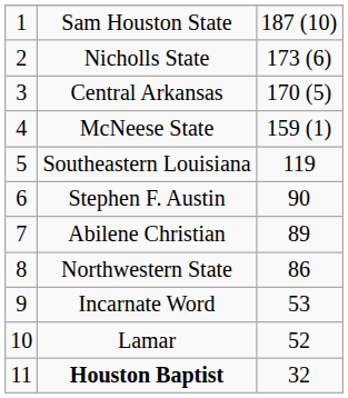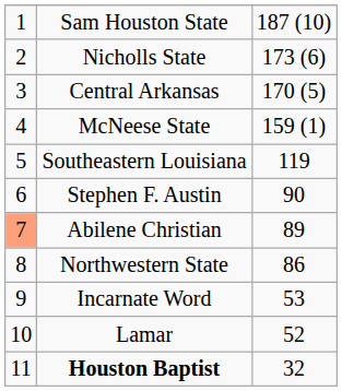Abilene Christian | column 1: no background -> lightsalmon background
